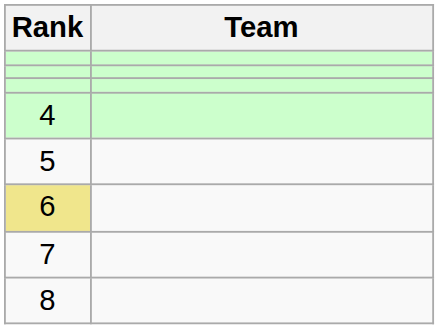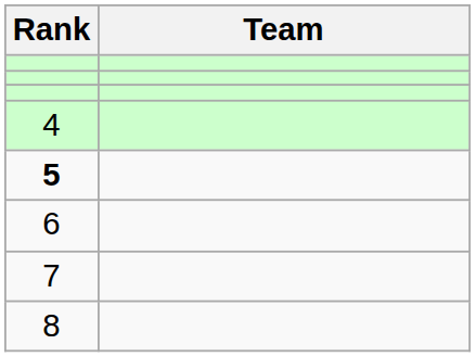row 6 | Rank: normal -> bold
row 7 | Rank: khaki background -> no background
